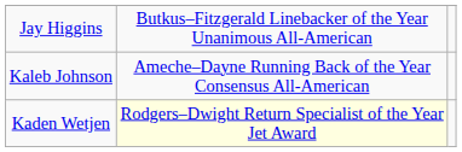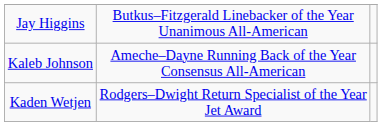Kaden Wetjen | column 2: lightyellow background -> no background
